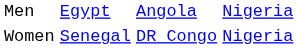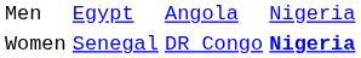Women | column 4: normal -> bold
